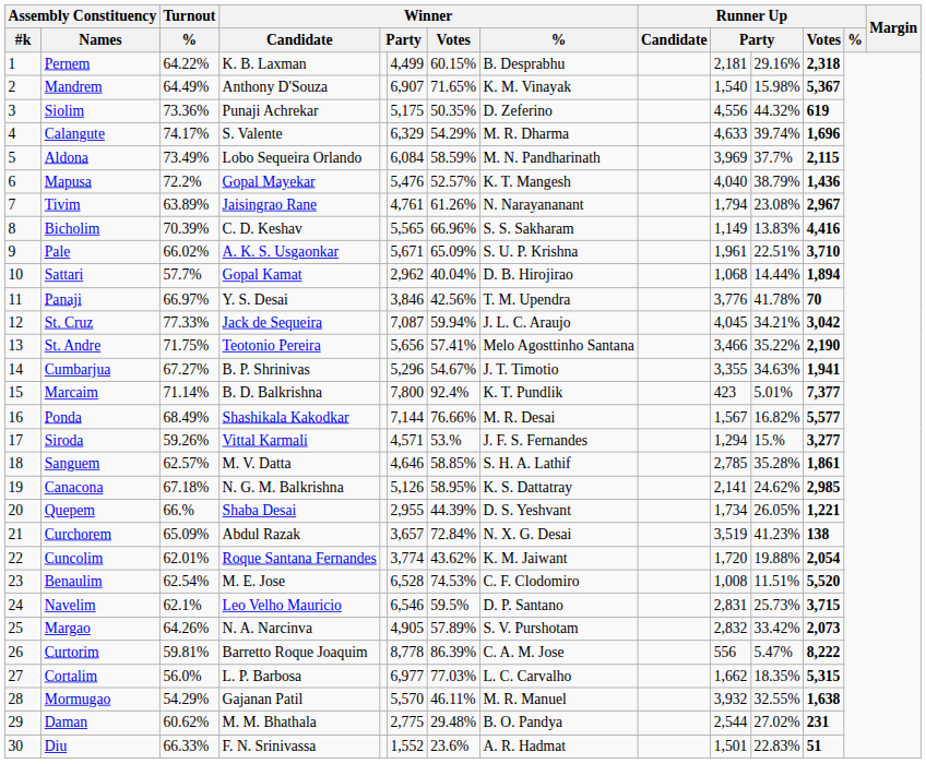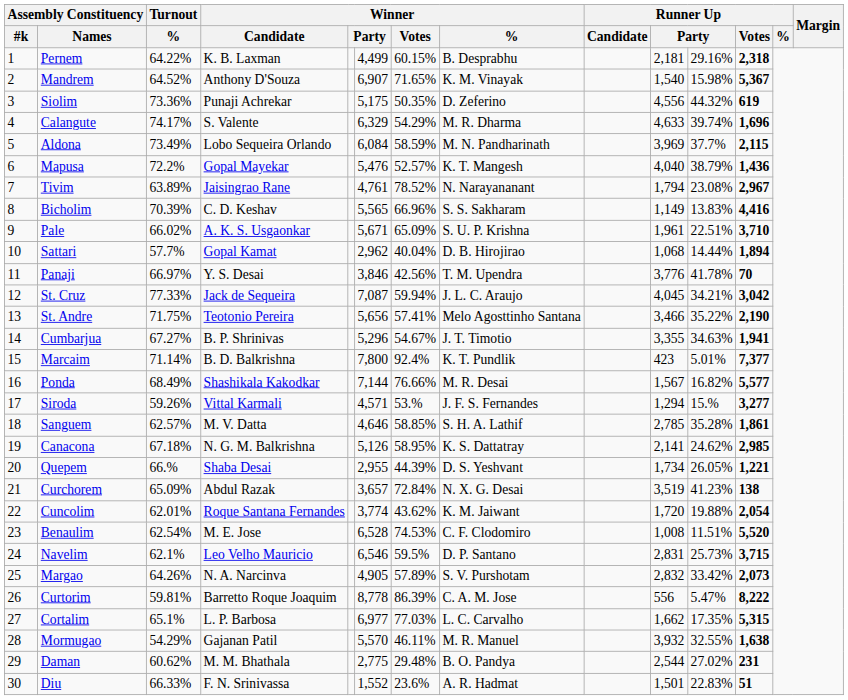Mandrem | Turnout / %: 64.49% -> 64.52%
Tivim | Winner / Votes: 61.26% -> 78.52%
Cortalim | Turnout / %: 56.0% -> 65.1%
Cortalim | column 11: 18.35% -> 17.35%
